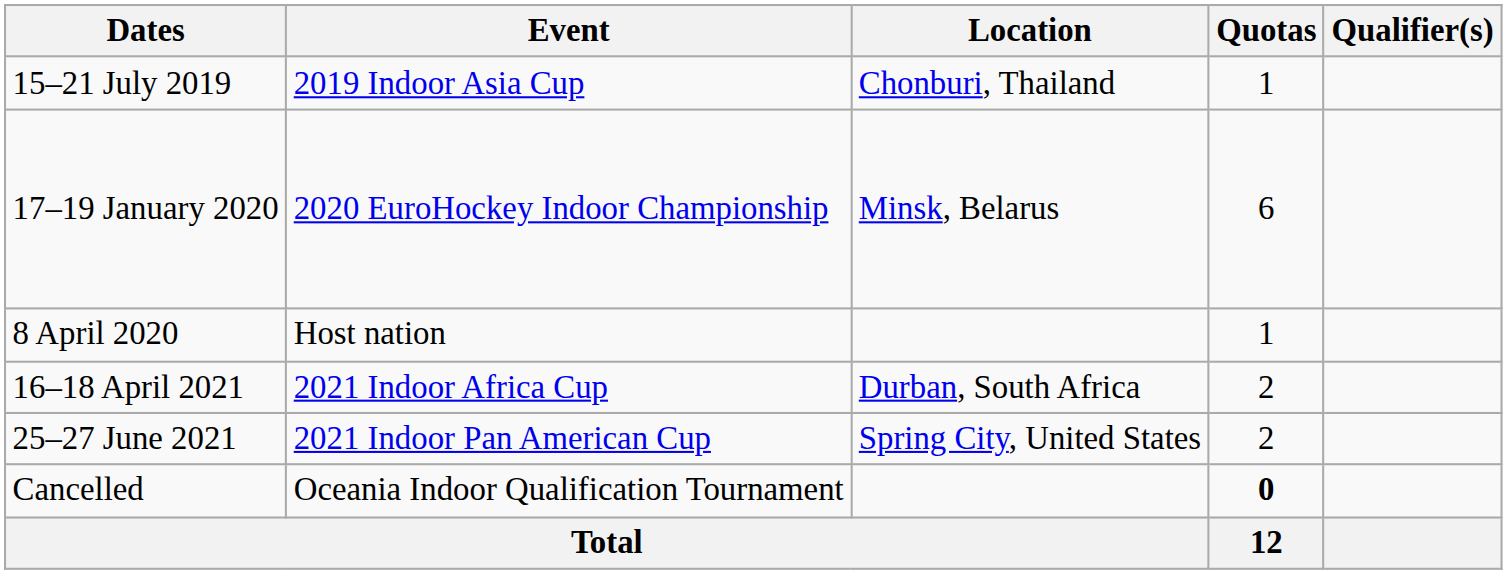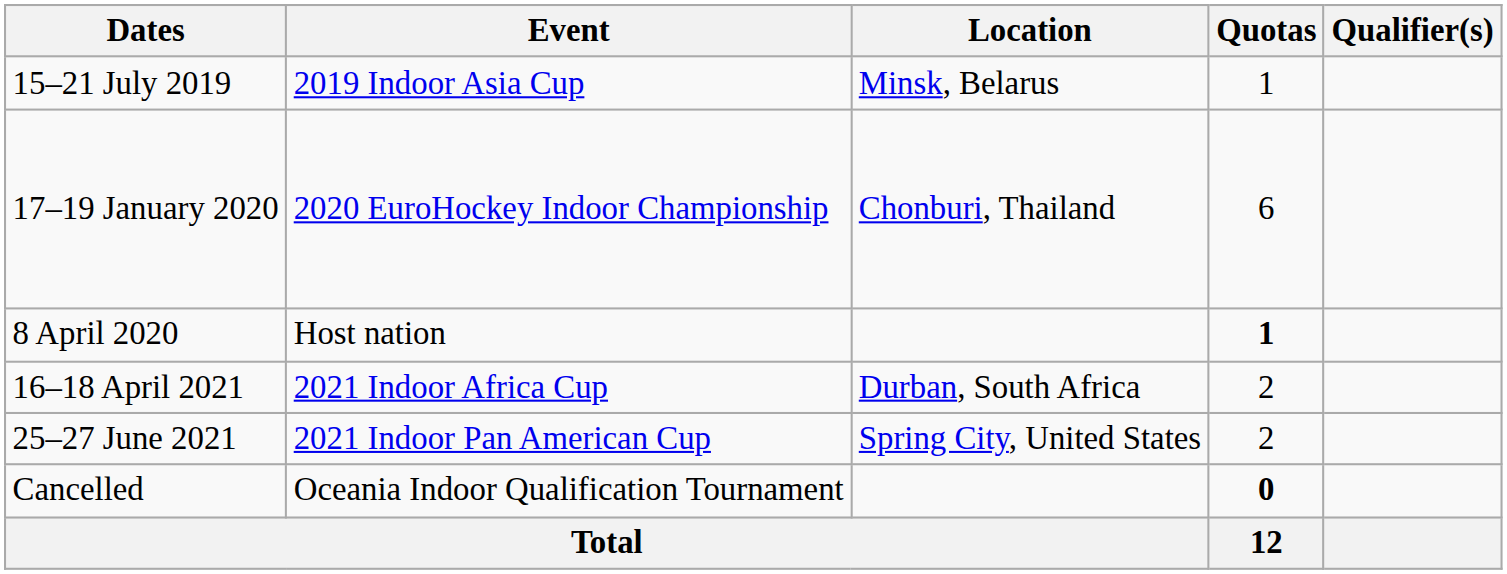15–21 July 2019 | Location: Chonburi, Thailand -> Minsk, Belarus
17–19 January 2020 | Location: Minsk, Belarus -> Chonburi, Thailand
8 April 2020 | Quotas: normal -> bold
